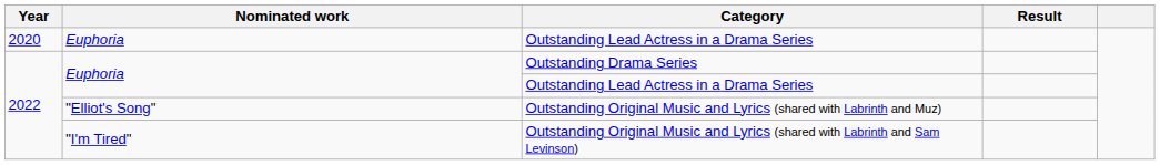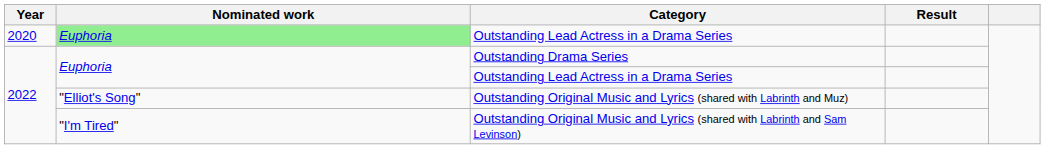2020 / Outstanding Lead Actress in a Drama Series | Nominated work: no background -> lightgreen background
